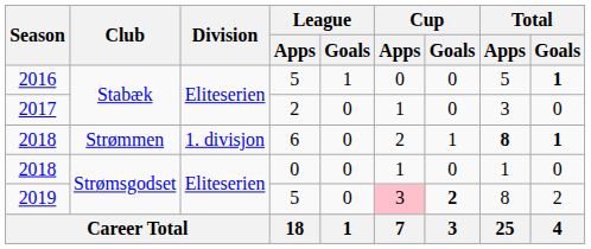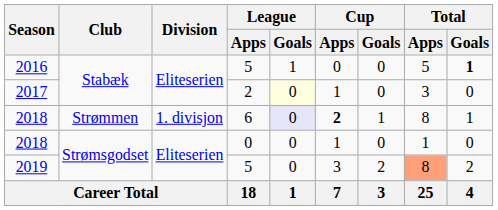2017 | League / Goals: no background -> lightyellow background
2018 / 6 | League / Goals: no background -> lavender background
2018 / 6 | Cup / Apps: normal -> bold
2018 / 6 | Total / Apps: bold -> normal
2018 / 6 | Total / Goals: bold -> normal
2019 | Cup / Apps: pink background -> no background
2019 | Cup / Goals: bold -> normal
2019 | Total / Apps: no background -> lightsalmon background
